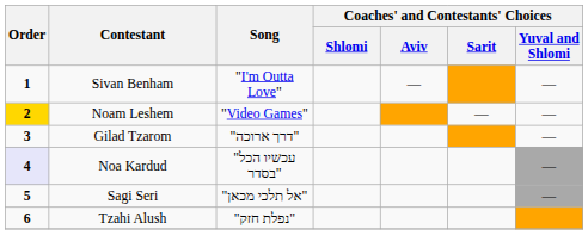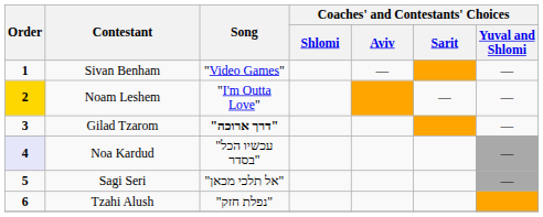Sivan Benham | Song: "I'm Outta Love" -> "Video Games"
Noam Leshem | Song: "Video Games" -> "I'm Outta Love"
Gilad Tzarom | Song: normal -> bold
